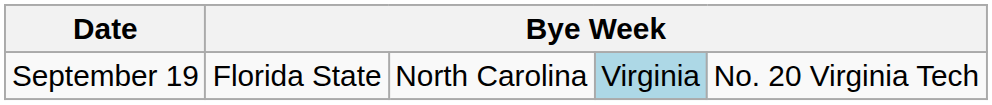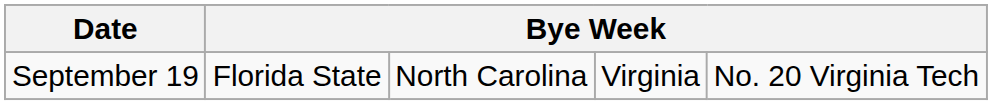September 19 | column 4: lightblue background -> no background
